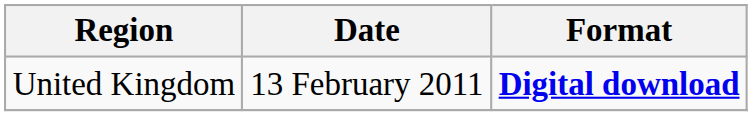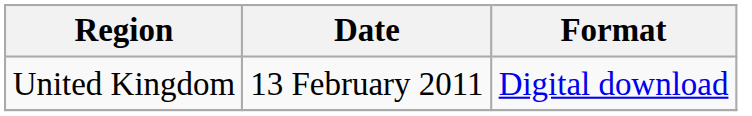United Kingdom | Format: bold -> normal
